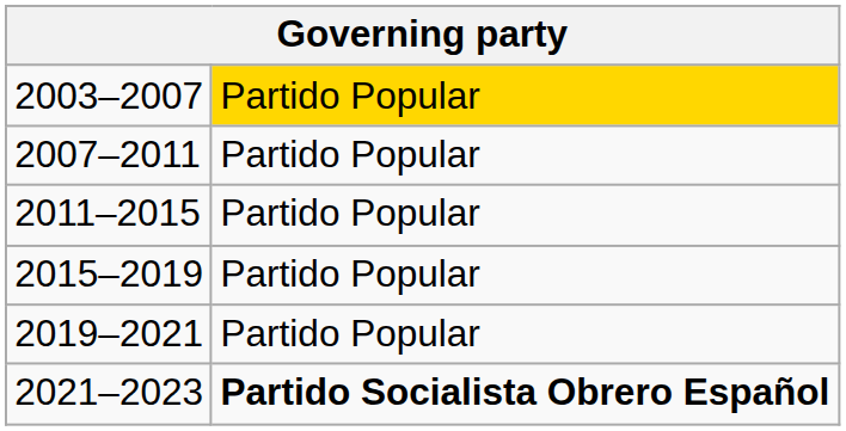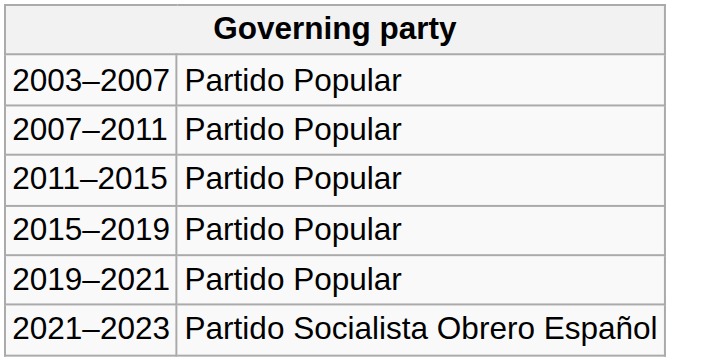2003–2007 | column 2: gold background -> no background
2021–2023 | column 2: bold -> normal
